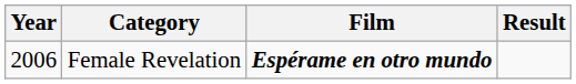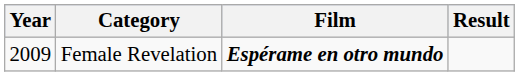Female Revelation | Year: 2006 -> 2009
